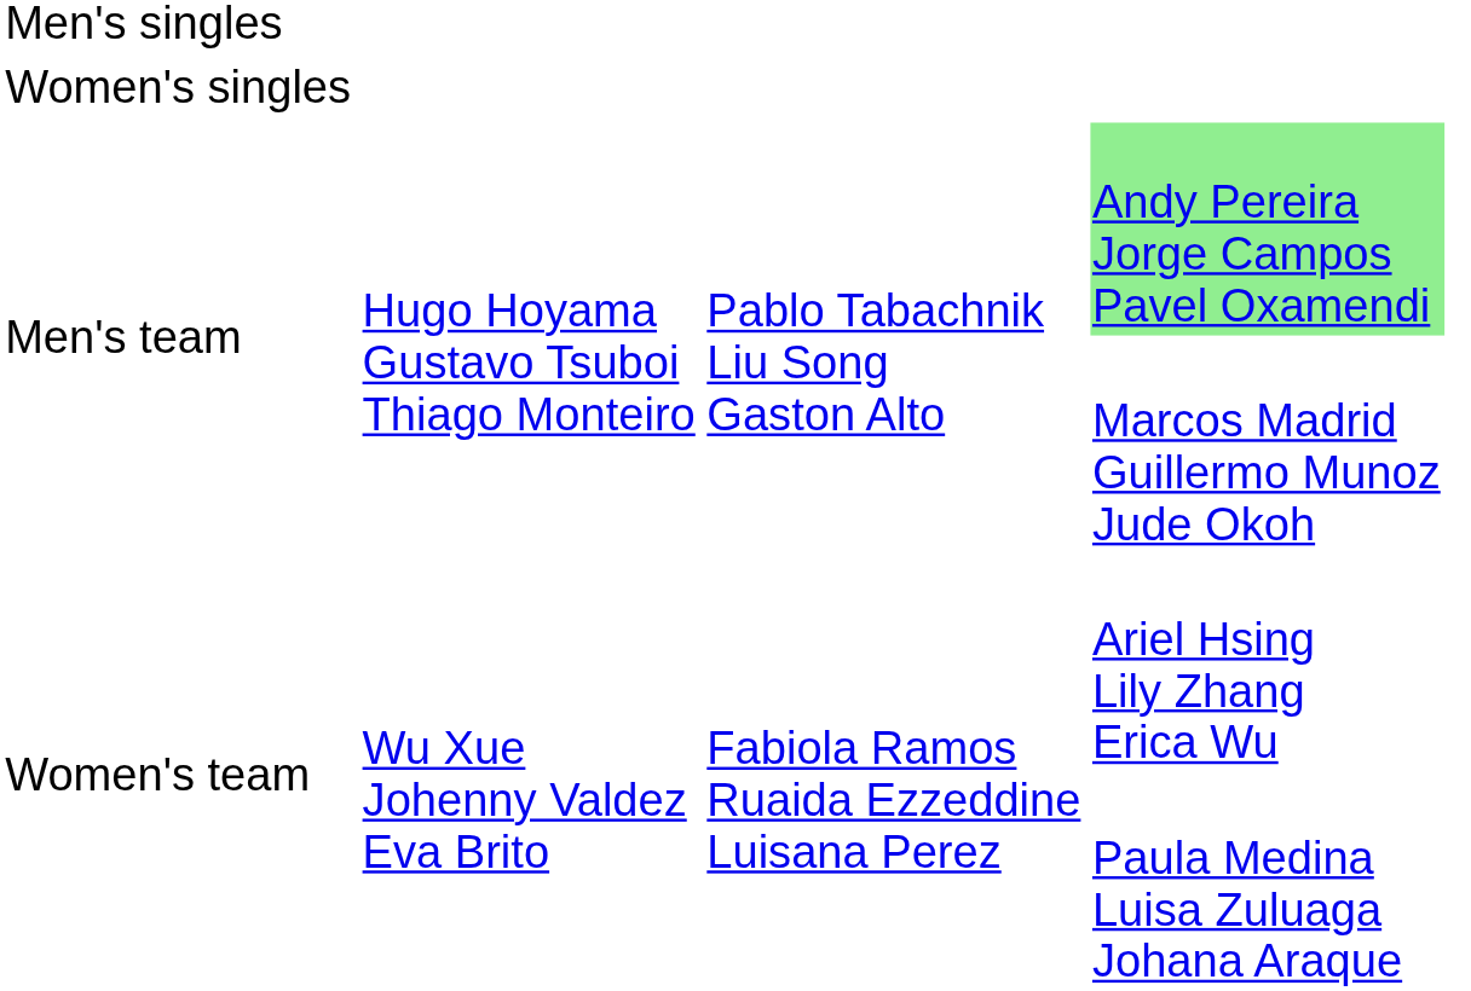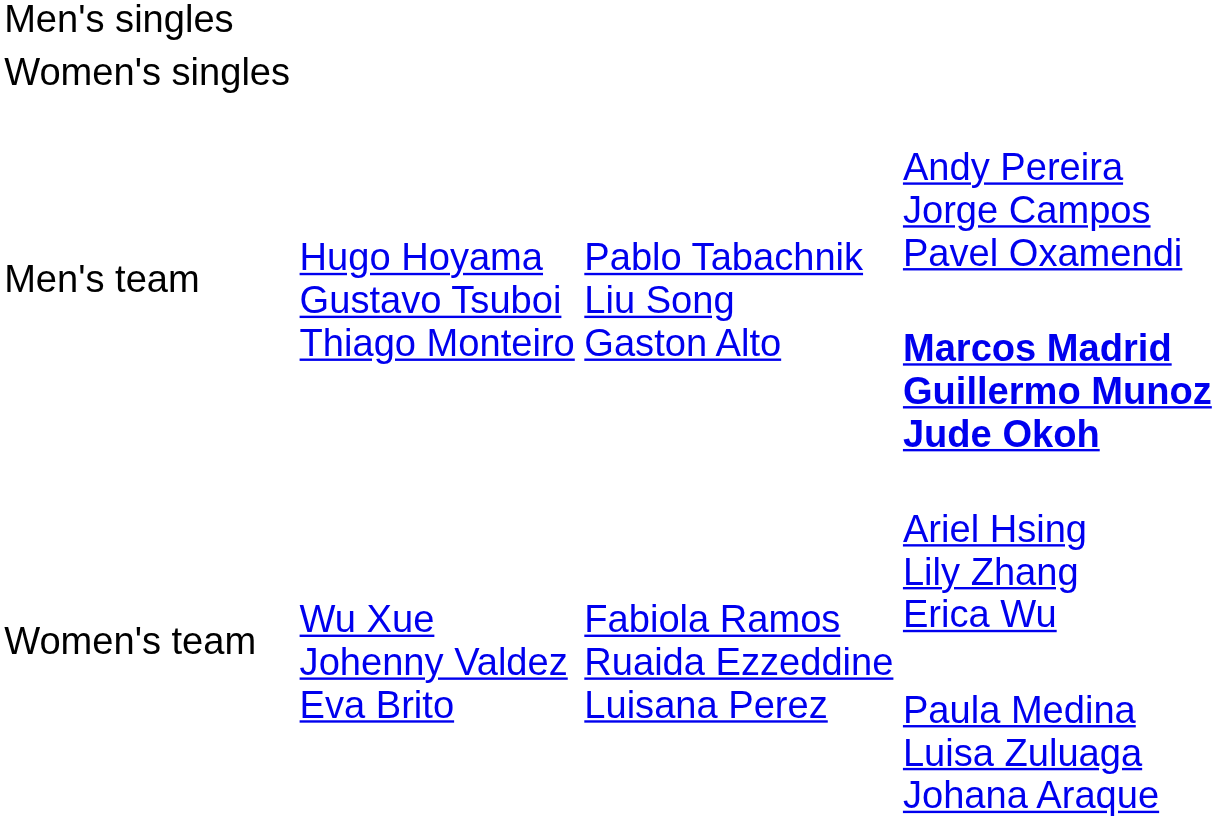Andy Pereira Jorge Campos Pavel Oxamendi | column 4: lightgreen background -> no background
Marcos Madrid Guillermo Munoz Jude Okoh | column 4: normal -> bold
